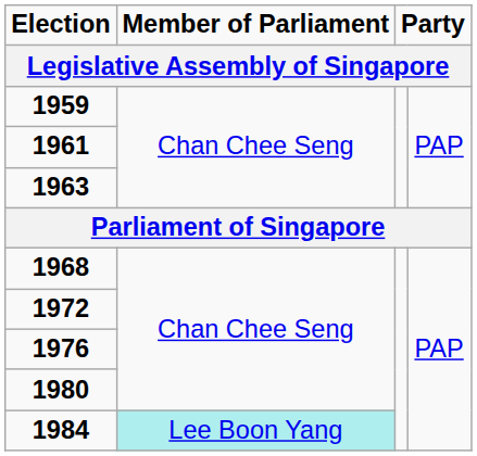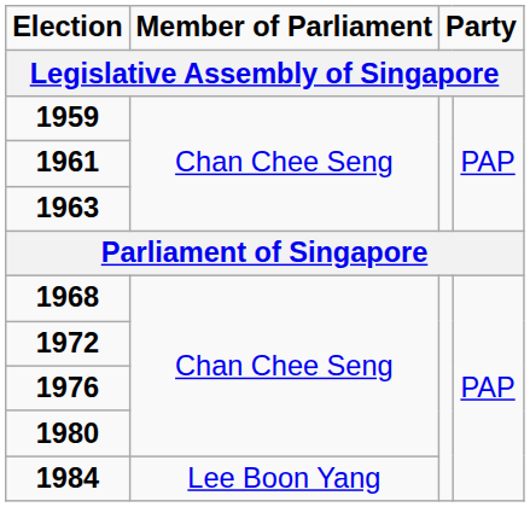1984 | Member of Parliament: paleturquoise background -> no background
